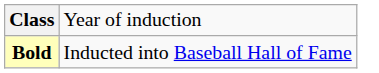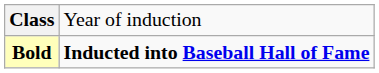Bold | column 2: normal -> bold
